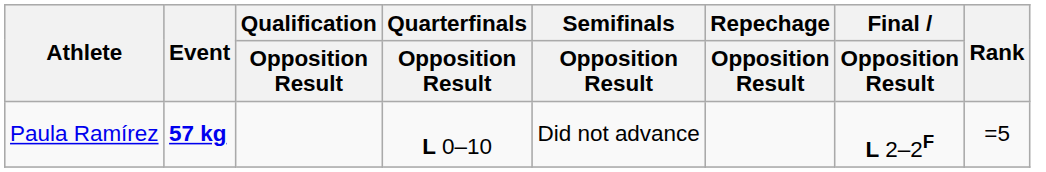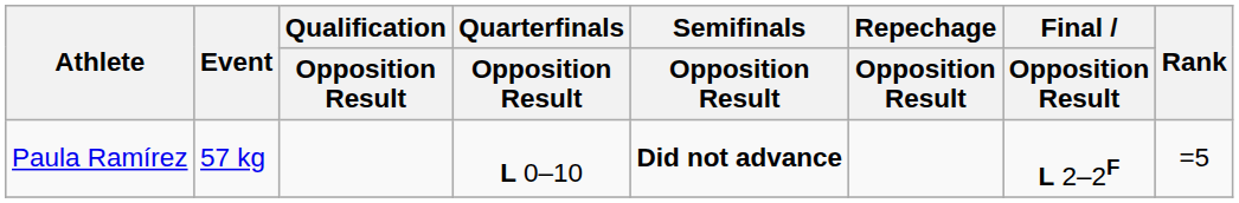Paula Ramírez | Event: bold -> normal
Paula Ramírez | Semifinals / Opposition Result: normal -> bold
